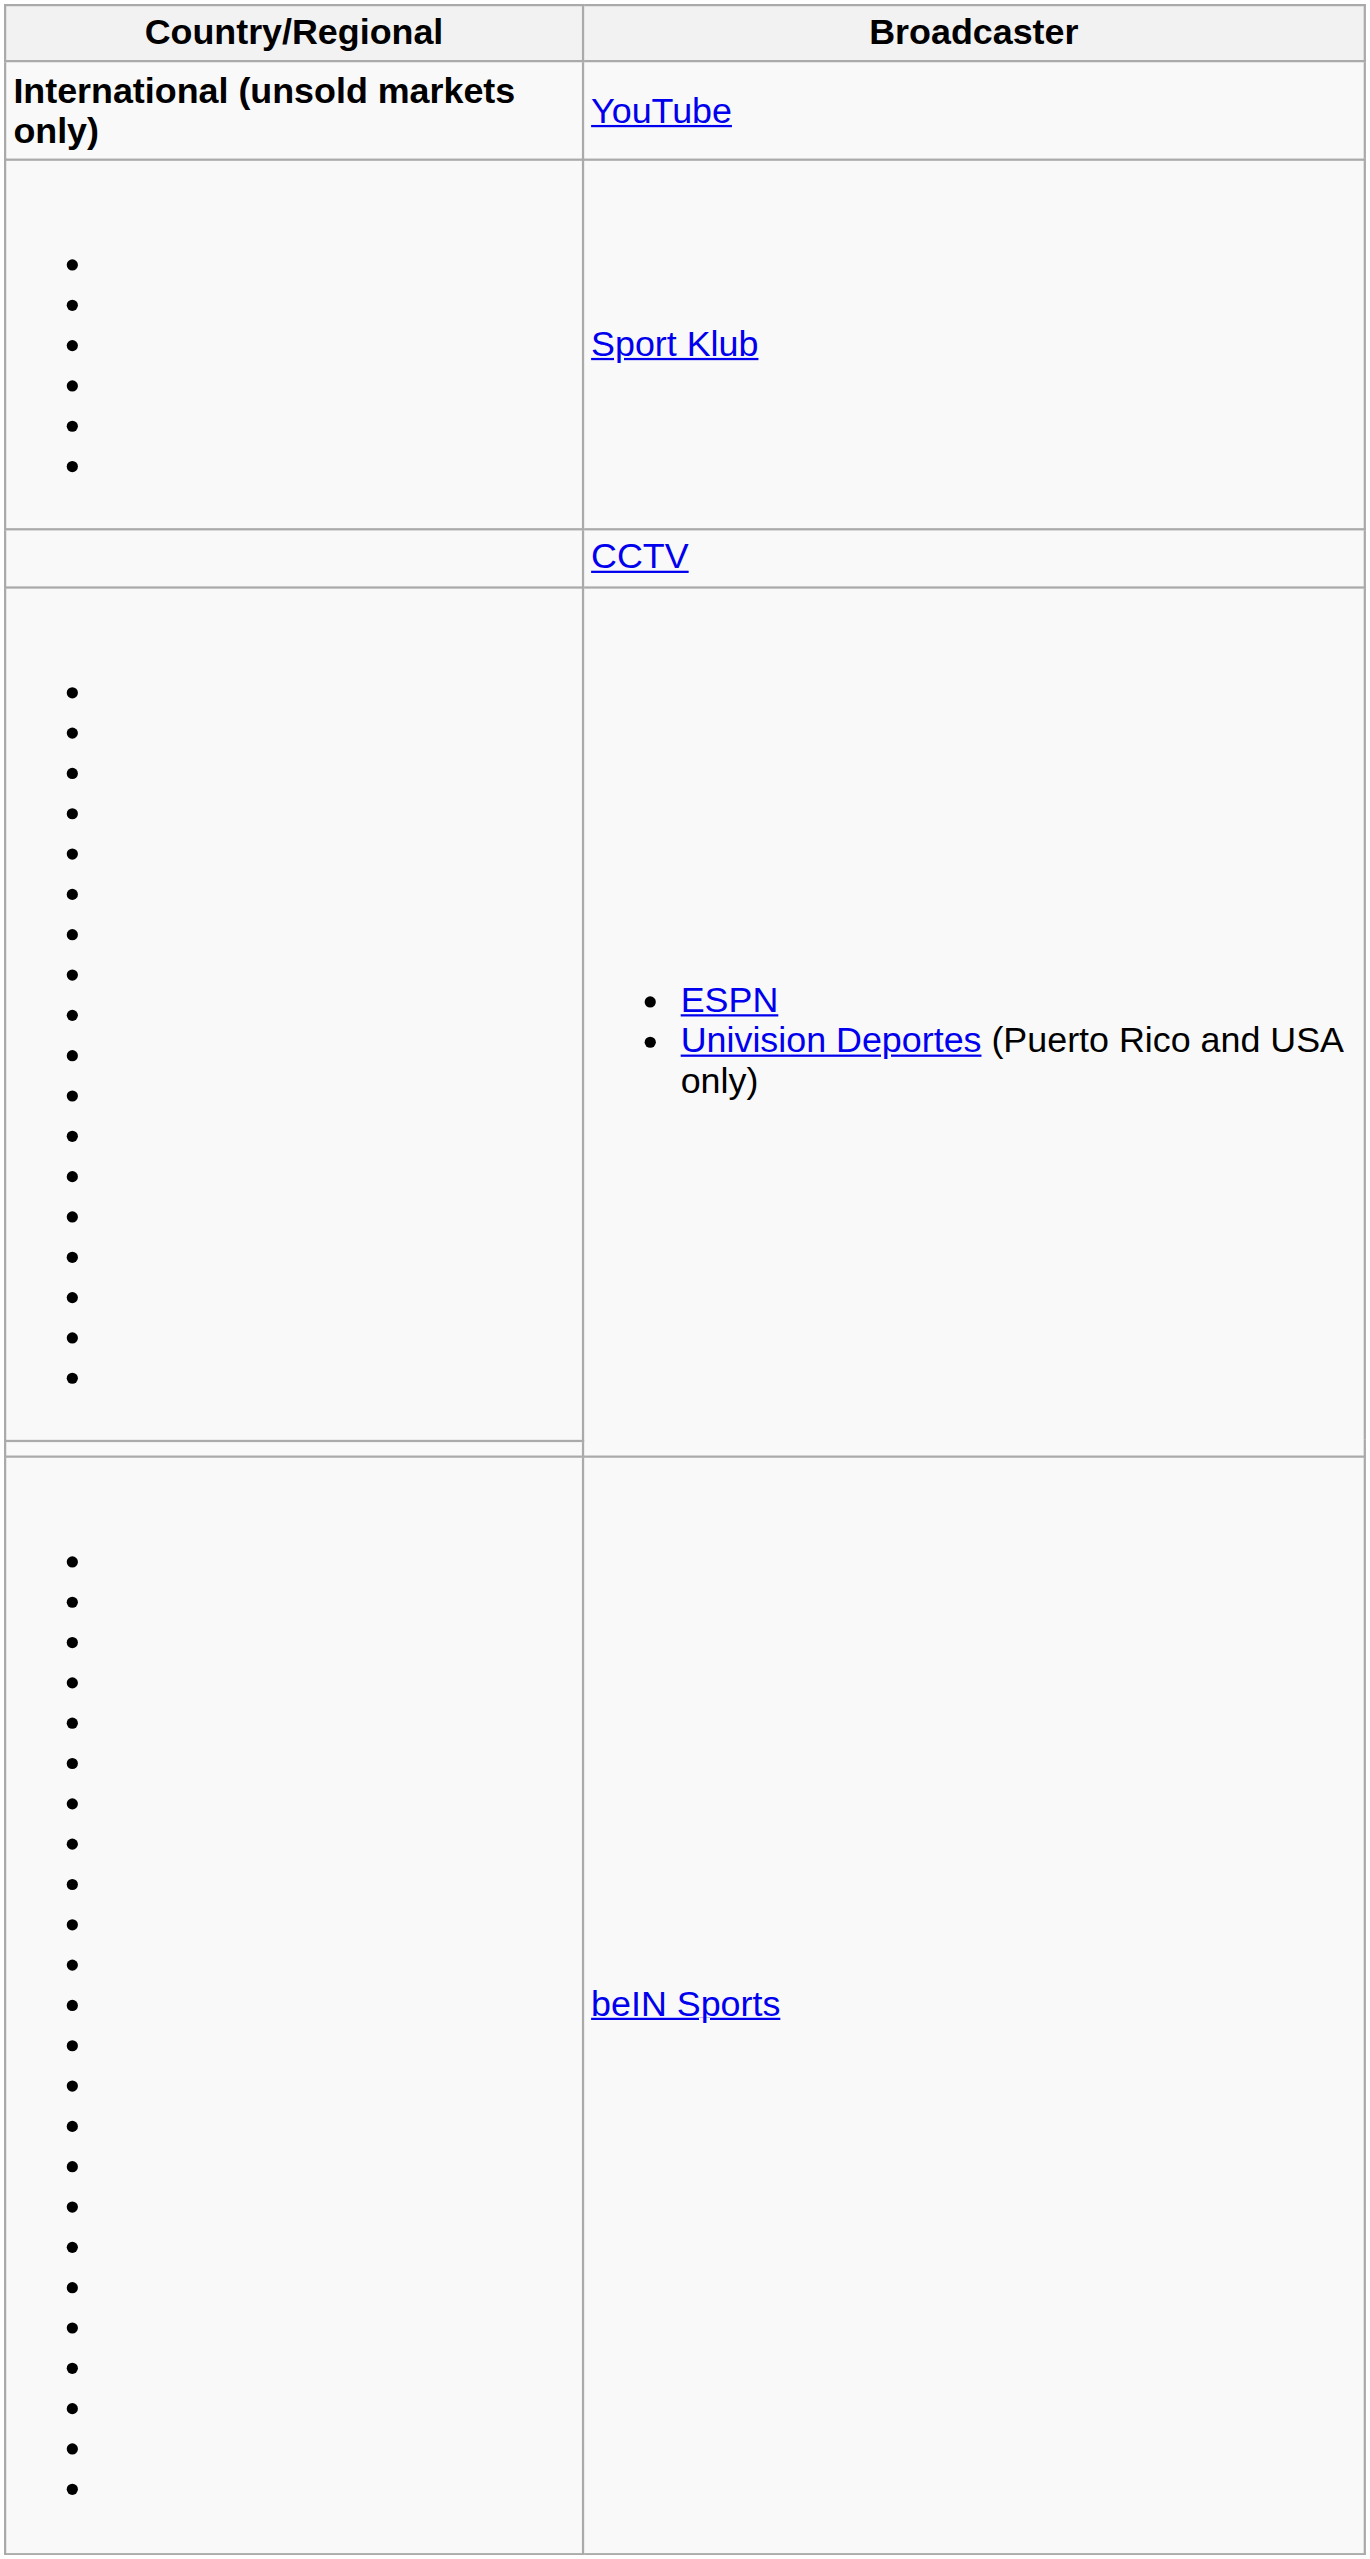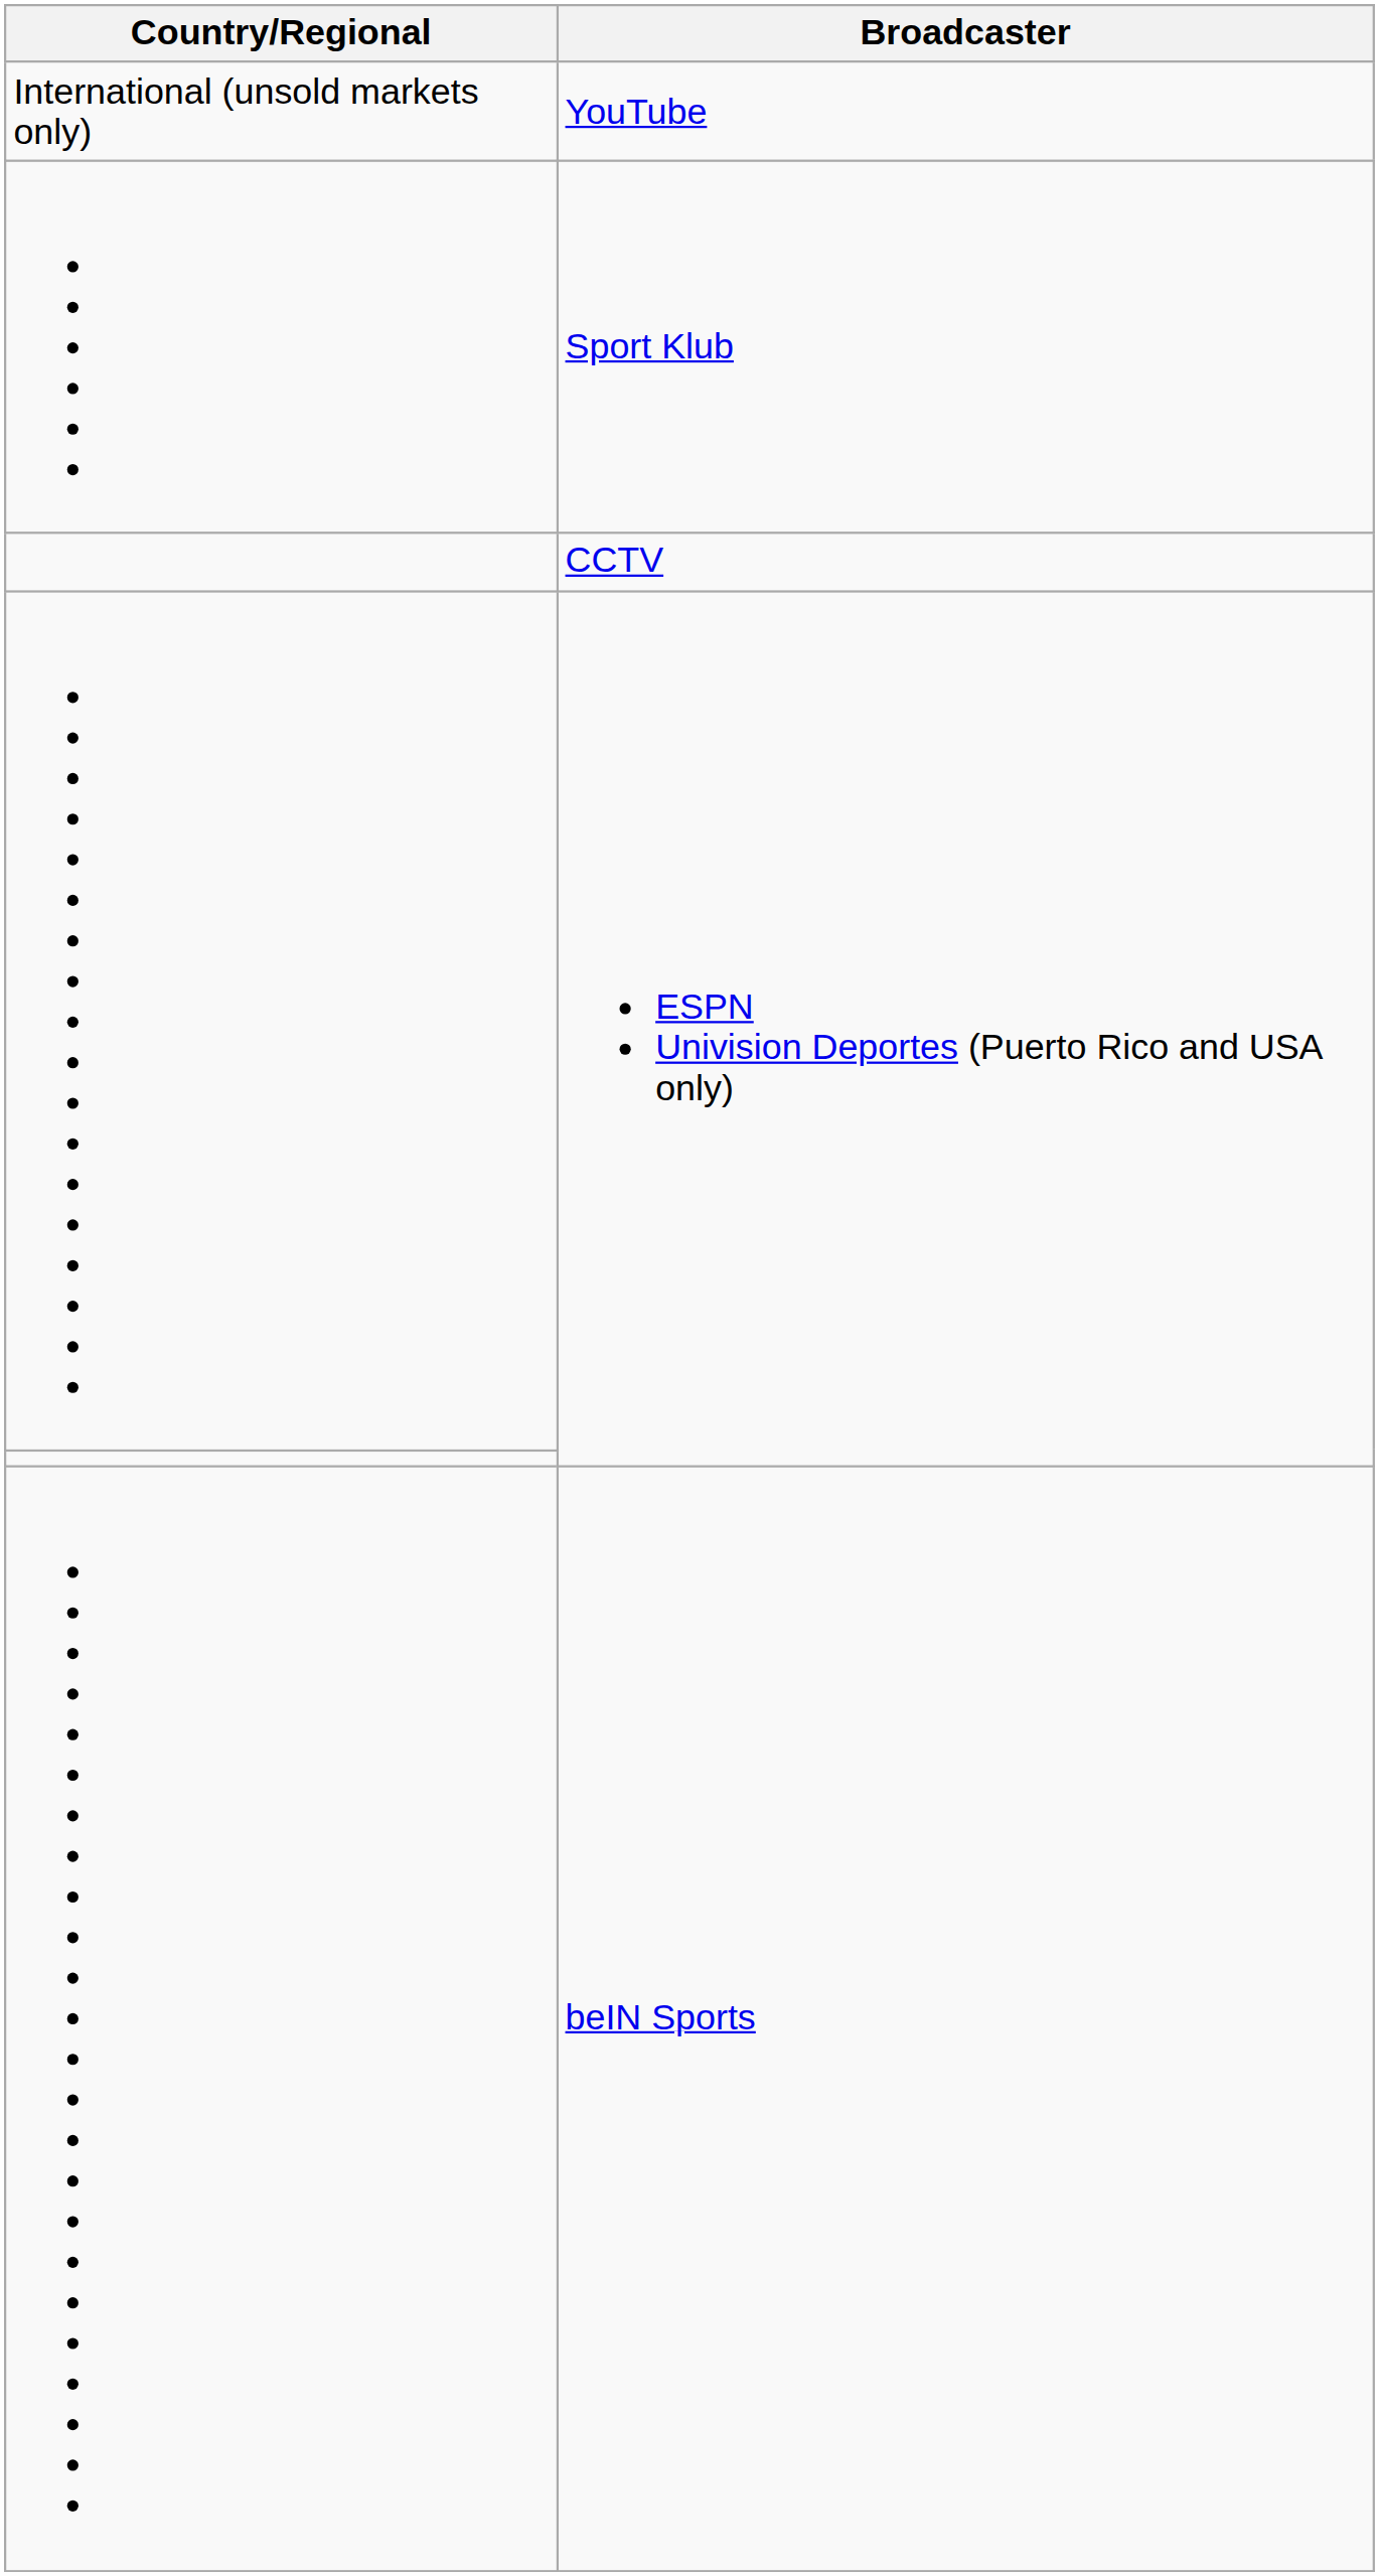row 2 | Country/Regional: bold -> normal
